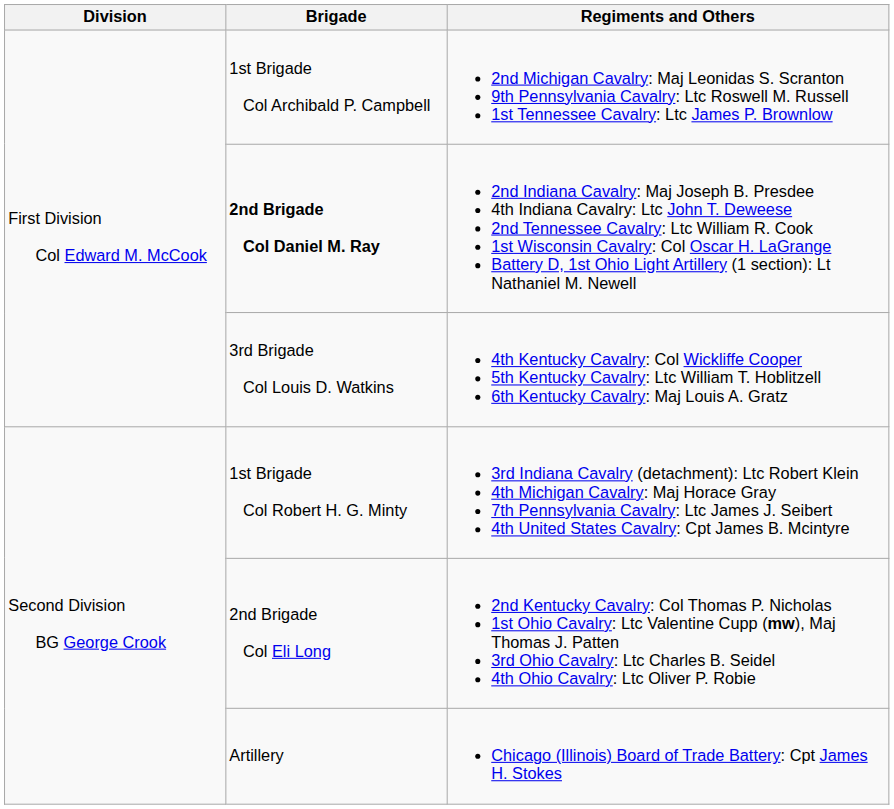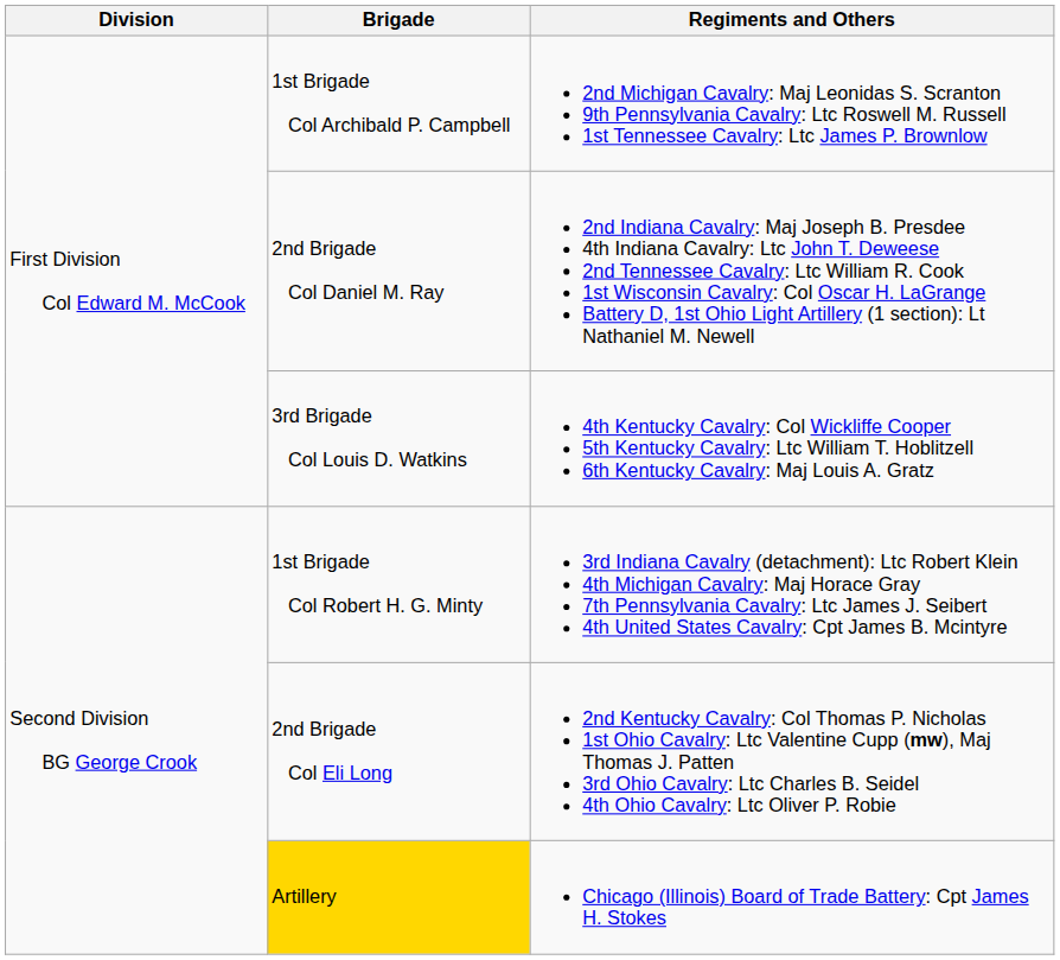2nd Brigade Col Daniel M. Ray | Brigade: bold -> normal
Artillery | Brigade: no background -> gold background
